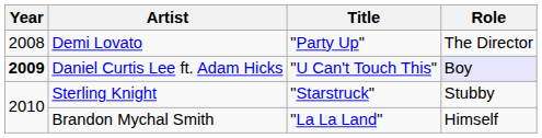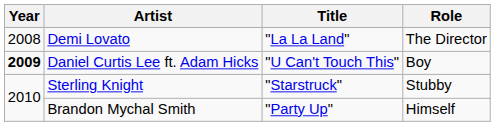Demi Lovato | Title: "Party Up" -> "La La Land"
Daniel Curtis Lee ft. Adam Hicks | Role: lavender background -> no background
Brandon Mychal Smith | Title: "La La Land" -> "Party Up"
